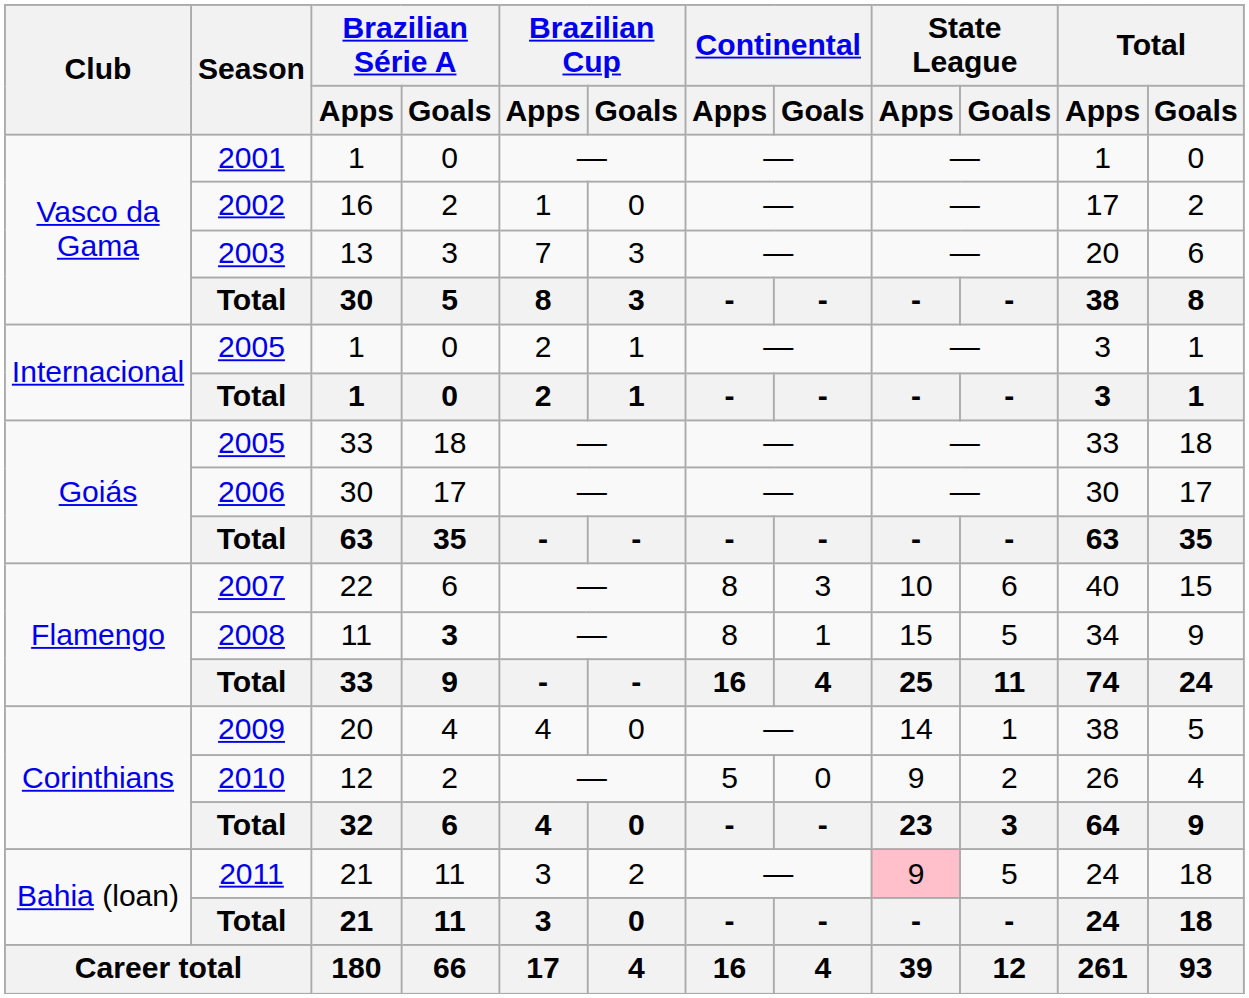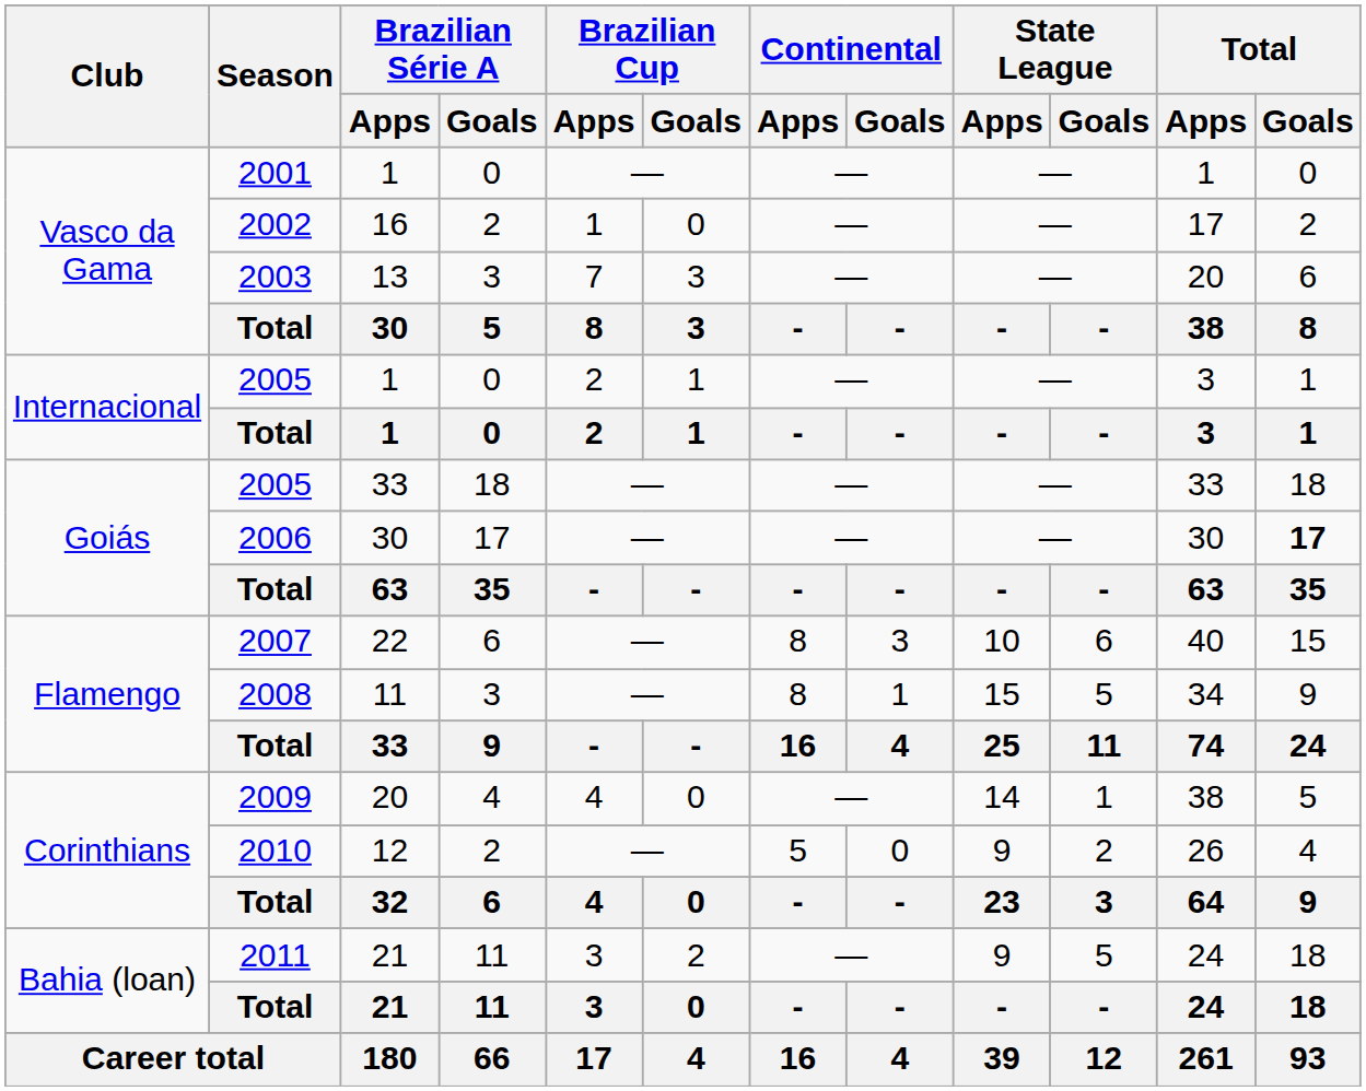2006 | Total / Goals: normal -> bold
2008 | Brazilian Série A / Goals: bold -> normal
2011 | State League / Apps: pink background -> no background
